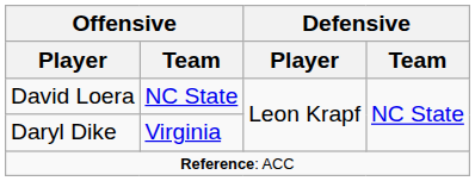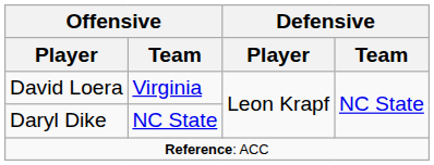David Loera | Offensive / Team: NC State -> Virginia
Daryl Dike | Offensive / Team: Virginia -> NC State
